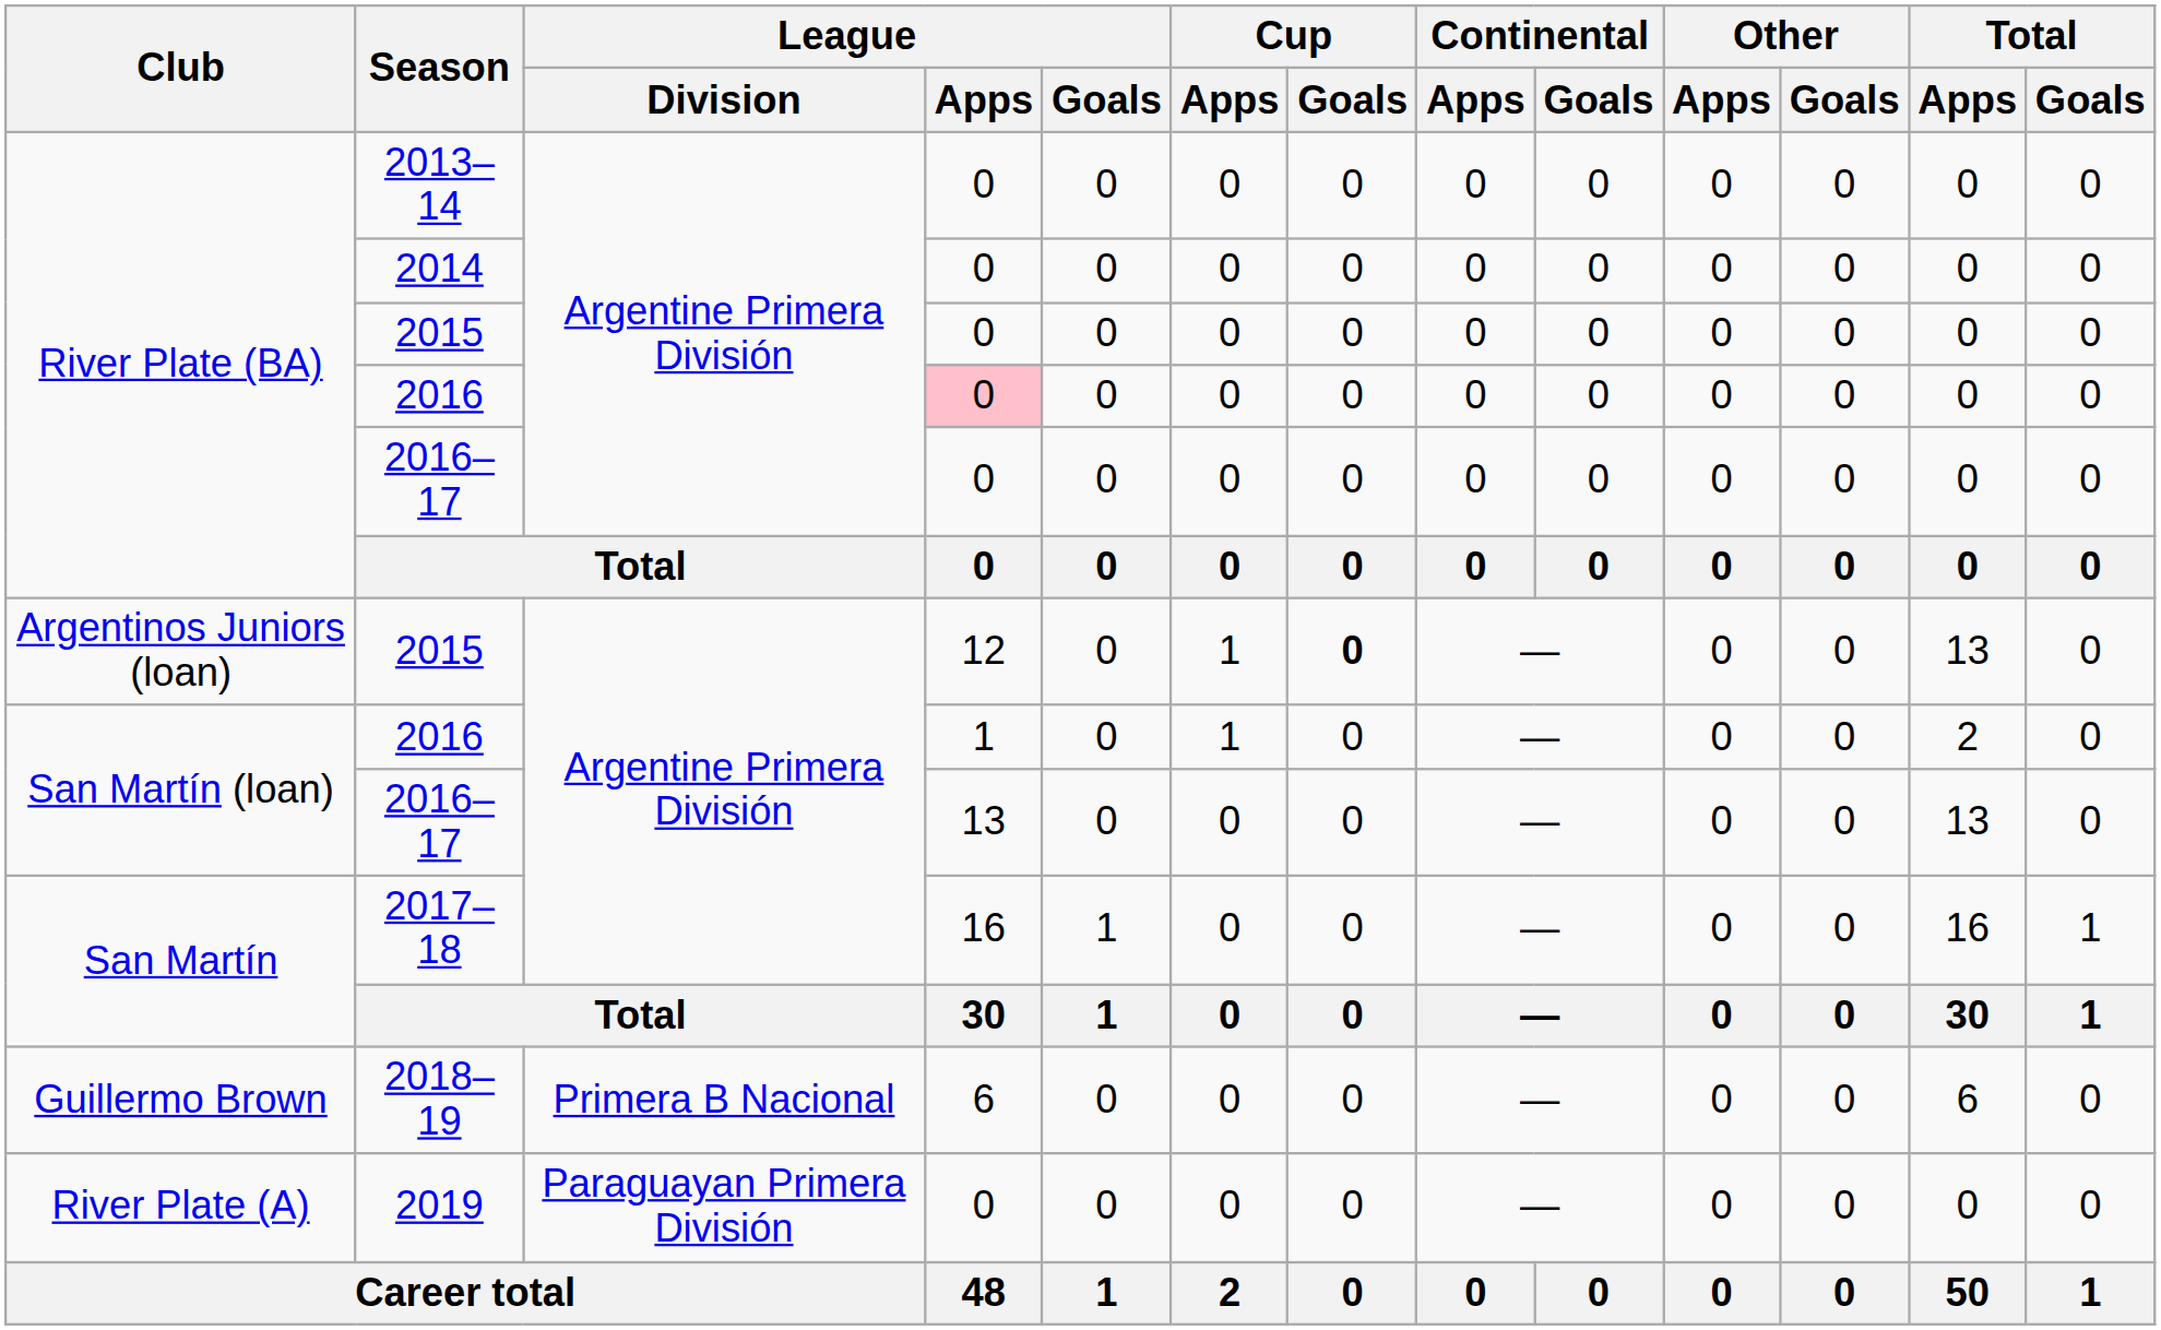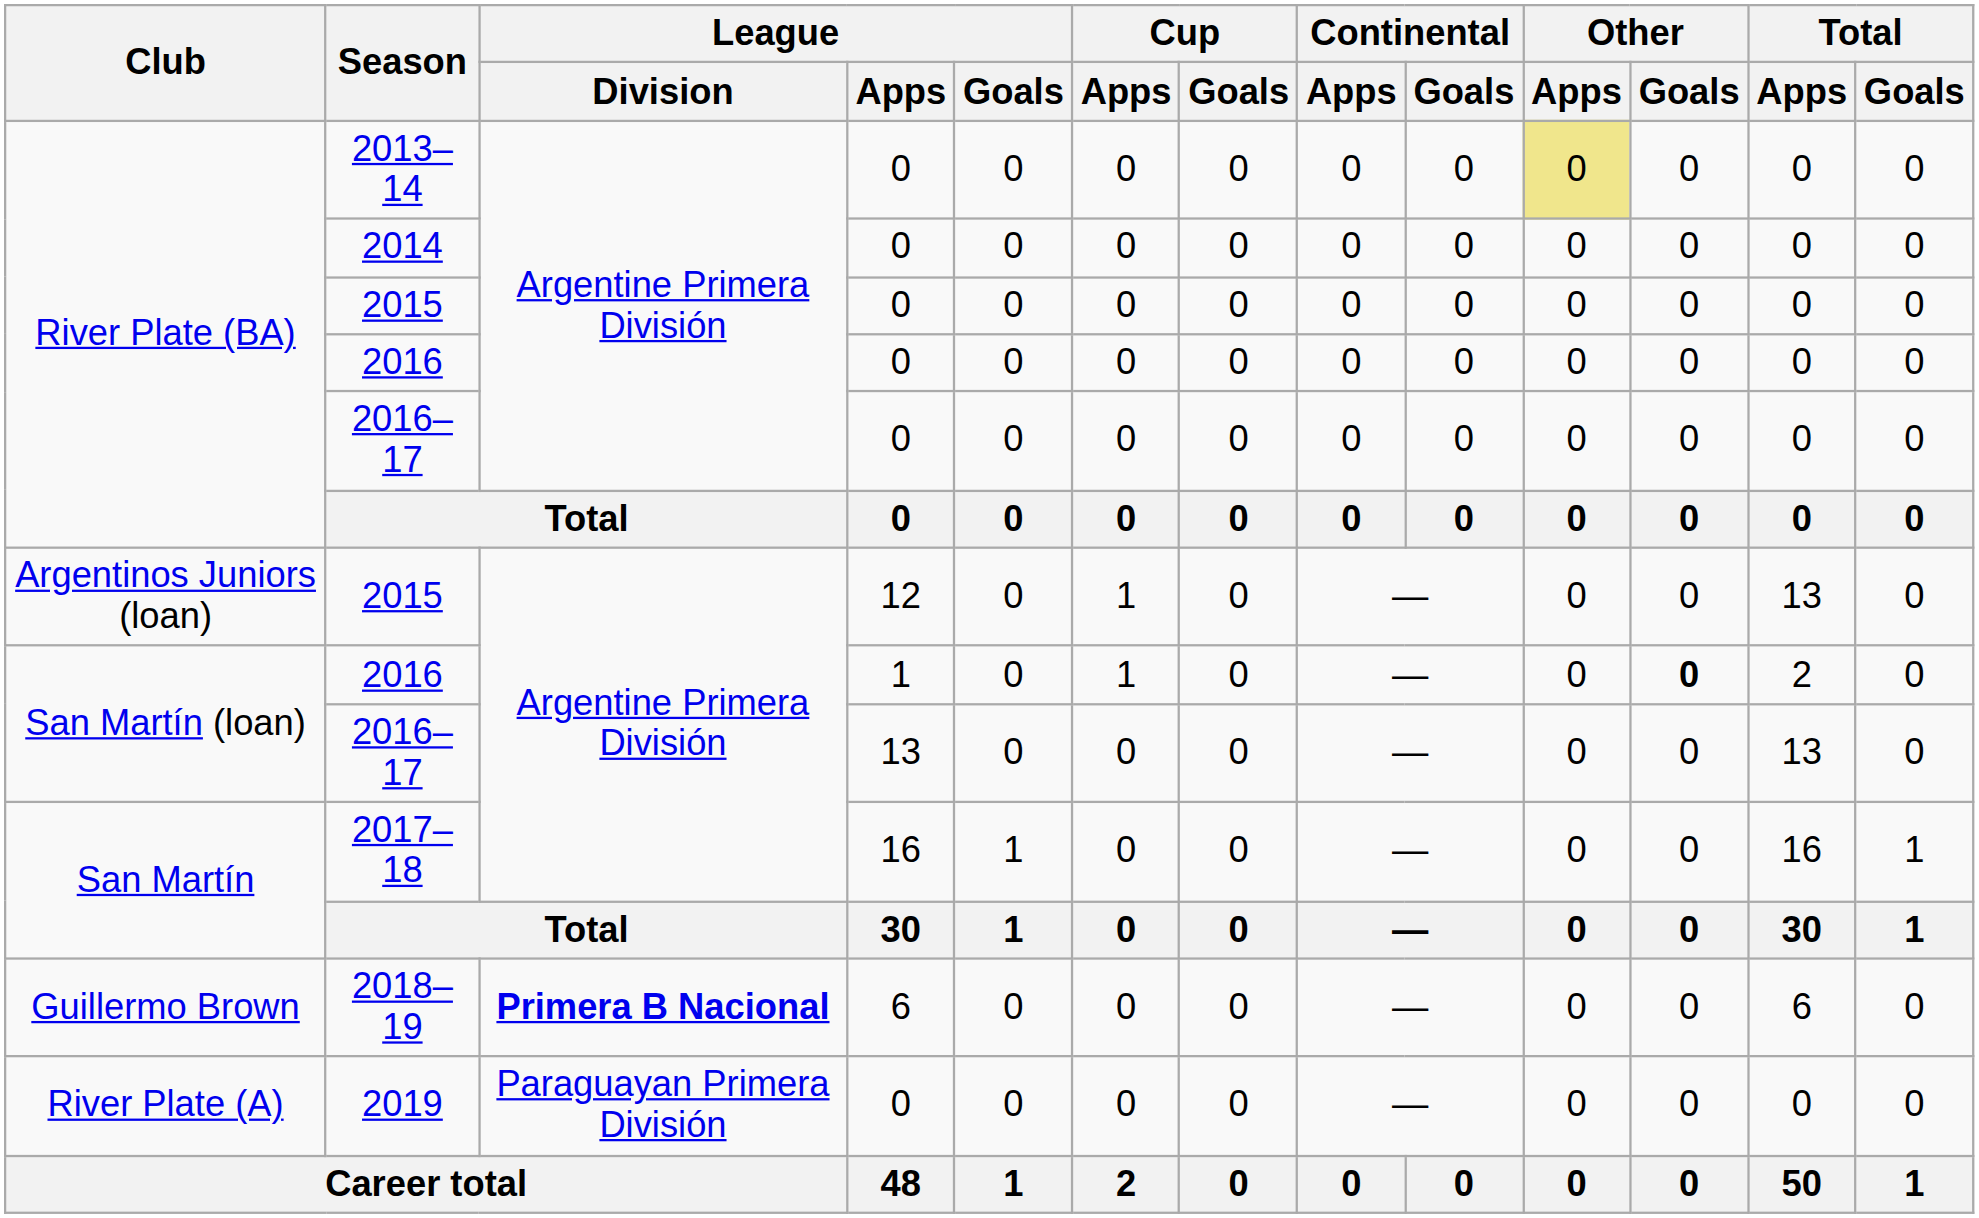2013–14 | Other / Apps: no background -> khaki background
River Plate (BA) / 2016 | League / Apps: pink background -> no background
Argentinos Juniors (loan) / 2015 | Cup / Goals: bold -> normal
San Martín (loan) / 2016 | Other / Goals: normal -> bold
2018–19 | League / Division: normal -> bold
